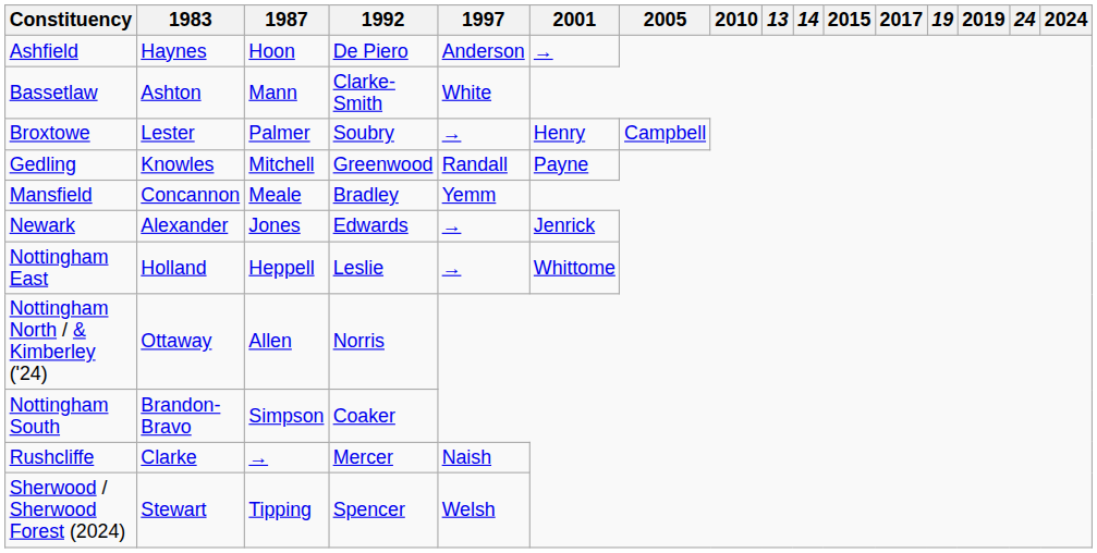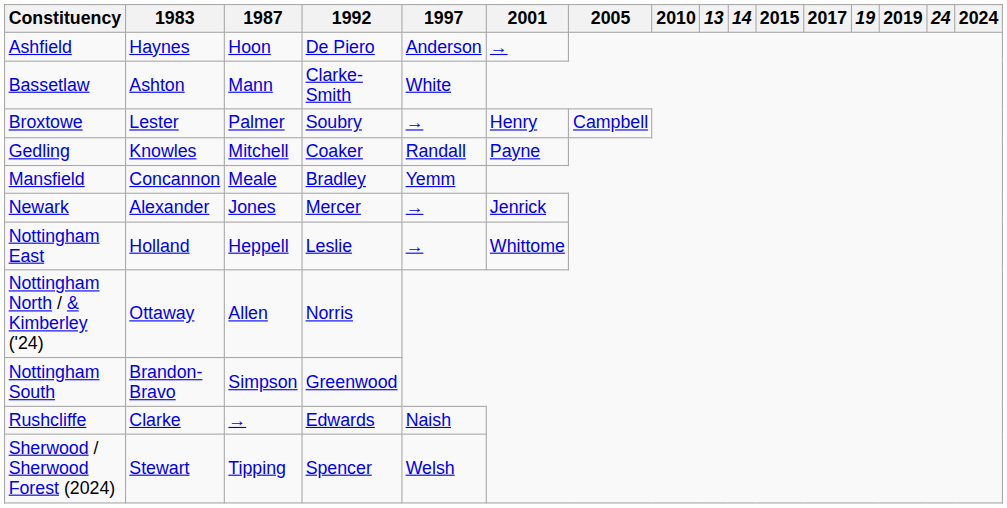Gedling | 1992: Greenwood -> Coaker
Newark | 1992: Edwards -> Mercer
Nottingham South | 1992: Coaker -> Greenwood
Rushcliffe | 1992: Mercer -> Edwards
